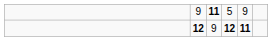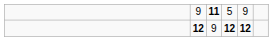row 2 | column 5: 11 -> 12
